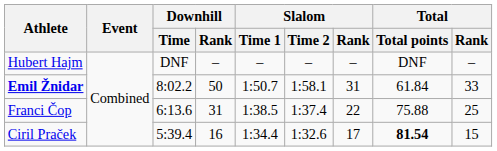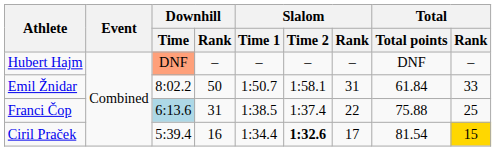row 3 | Downhill / Time: no background -> lightsalmon background
row 4 | Athlete: bold -> normal
row 5 | Downhill / Time: no background -> lightblue background
row 6 | Slalom / Time 2: normal -> bold
row 6 | Total / Total points: bold -> normal
row 6 | Total / Rank: no background -> gold background
